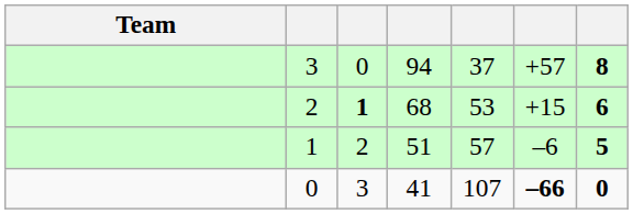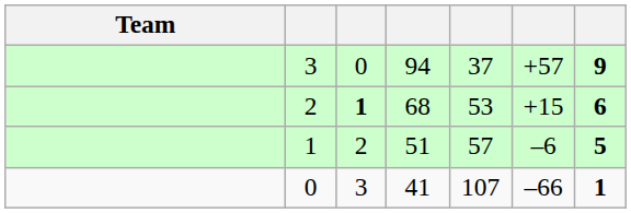row 2 | column 7: 8 -> 9
row 5 | column 6: bold -> normal
row 5 | column 7: 0 -> 1
